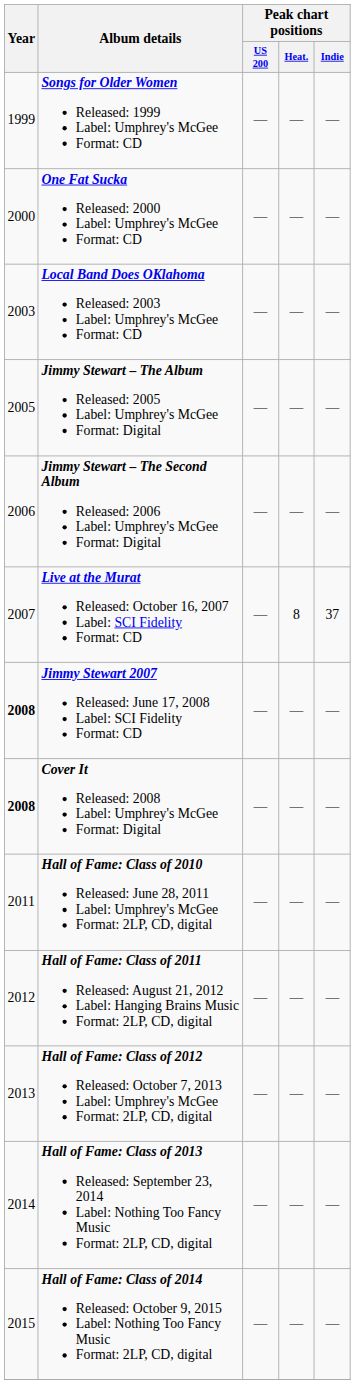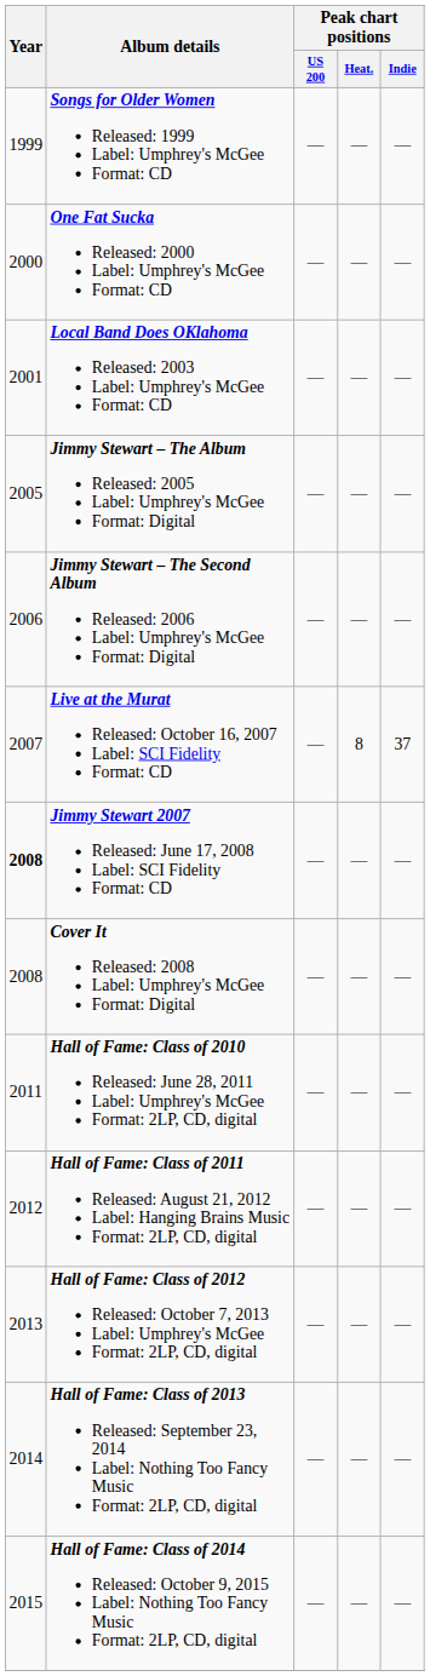row 5 | Year: 2003 -> 2001
row 10 | Year: bold -> normal
